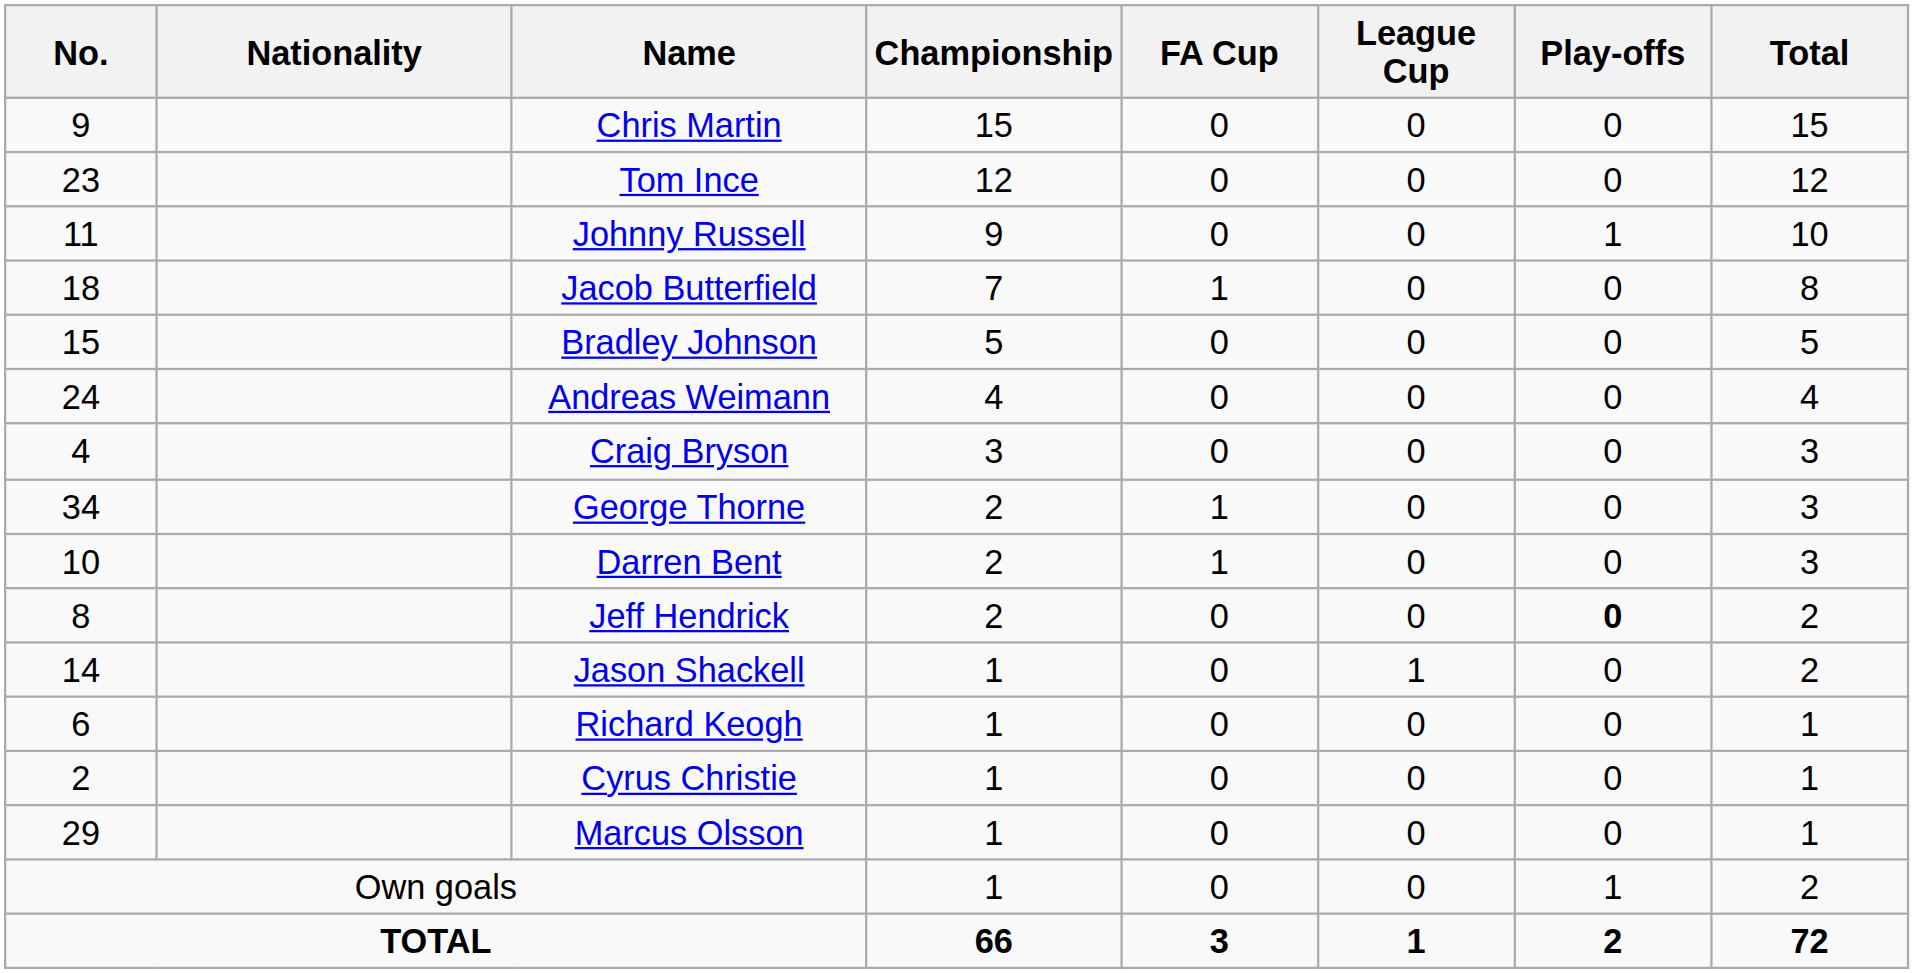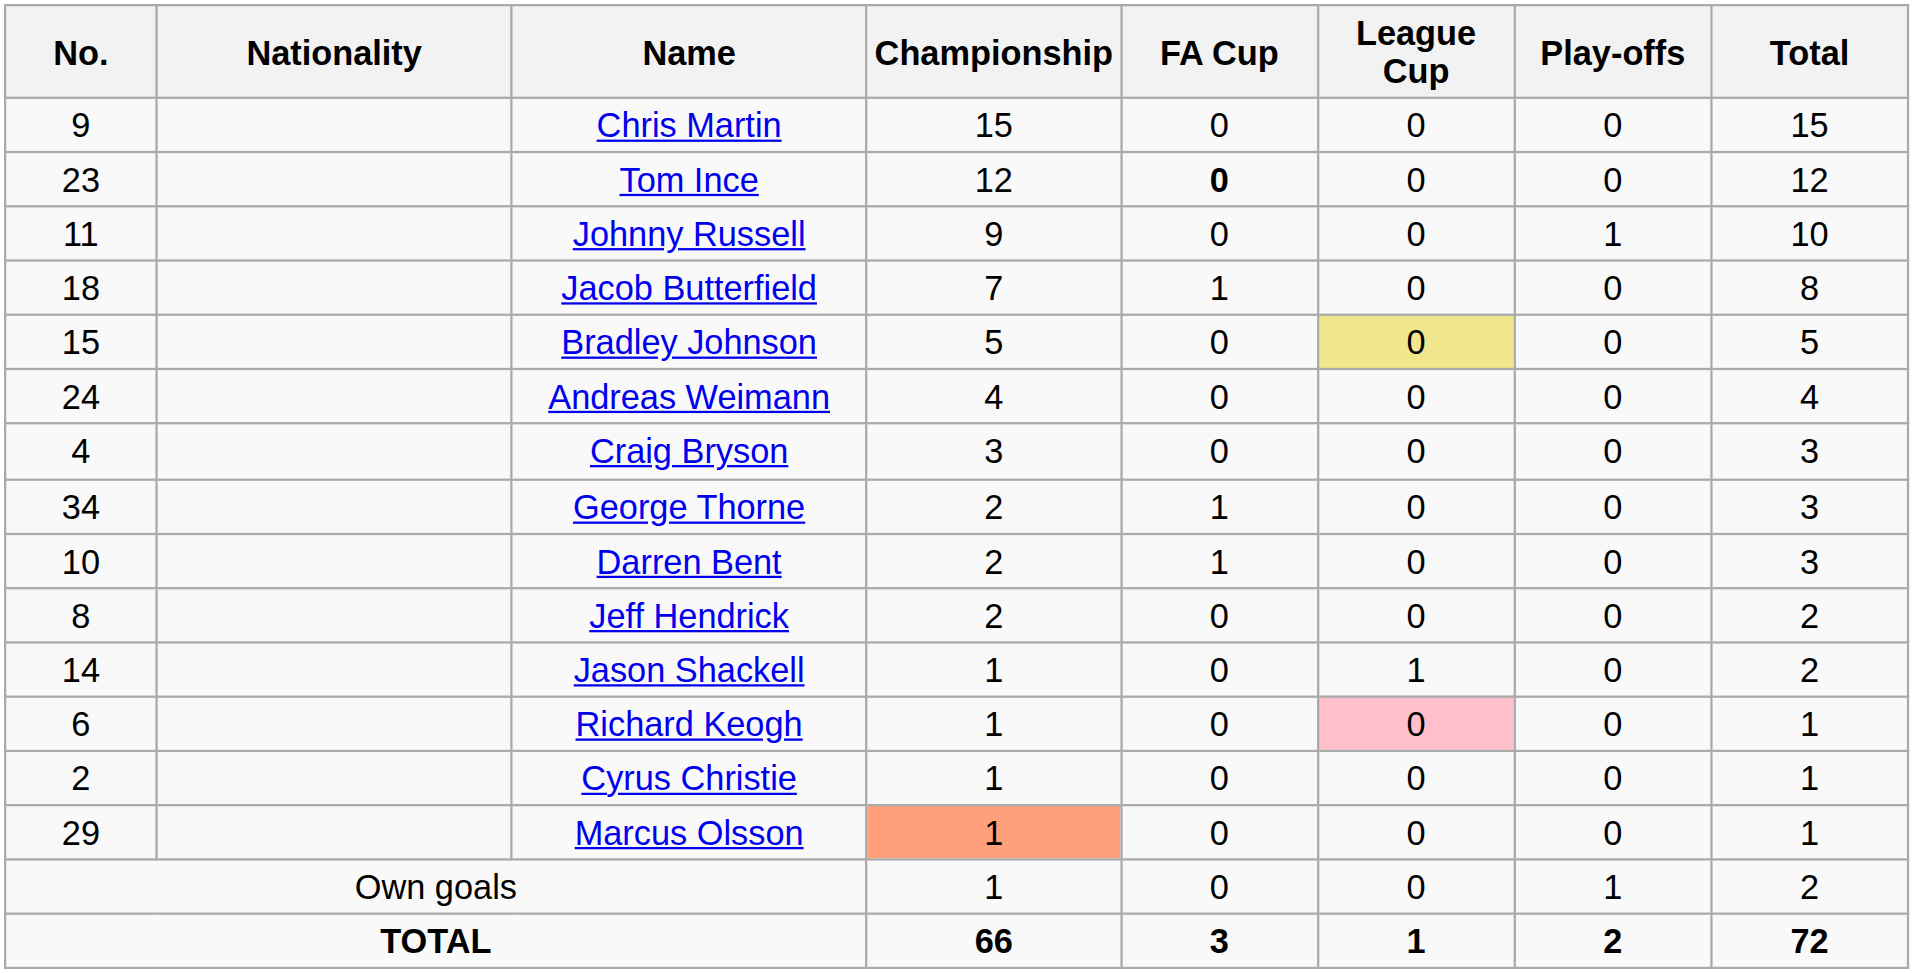Tom Ince | FA Cup: normal -> bold
Bradley Johnson | League Cup: no background -> khaki background
Jeff Hendrick | Play-offs: bold -> normal
Richard Keogh | League Cup: no background -> pink background
Marcus Olsson | Championship: no background -> lightsalmon background
